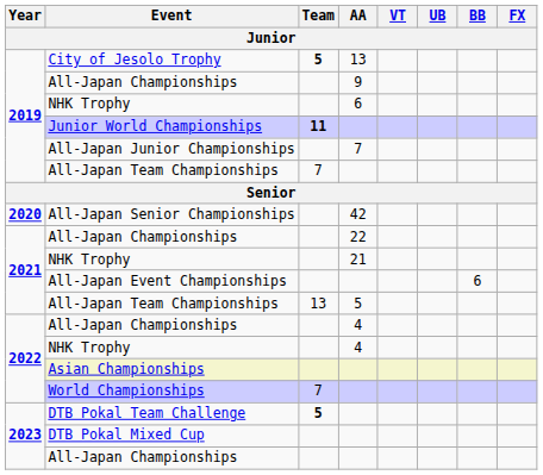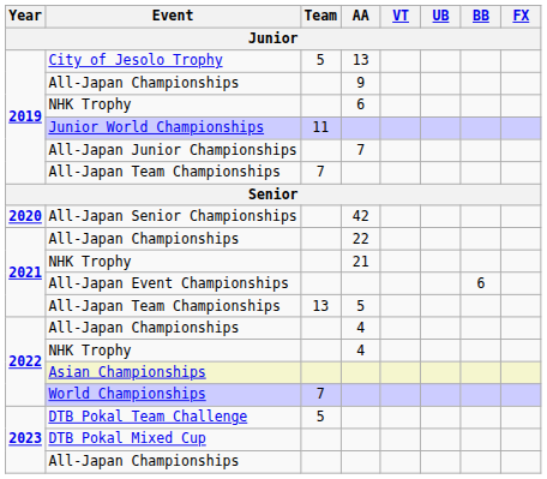City of Jesolo Trophy | Team: bold -> normal
Junior World Championships | Team: bold -> normal
DTB Pokal Team Challenge | Team: bold -> normal
